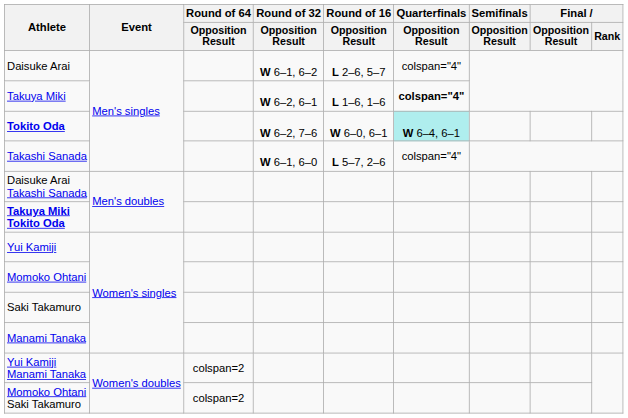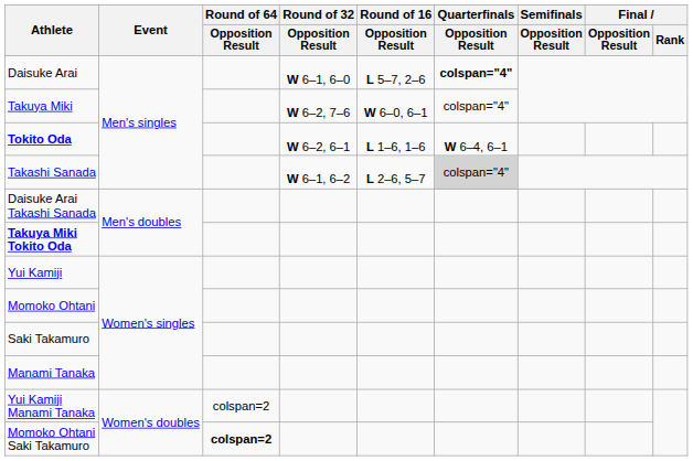Daisuke Arai | Round of 32 / Opposition Result: W 6–1, 6–2 -> W 6–1, 6–0
Daisuke Arai | Round of 16 / Opposition Result: L 2–6, 5–7 -> L 5–7, 2–6
Daisuke Arai | Quarterfinals / Opposition Result: normal -> bold
Takuya Miki | Round of 32 / Opposition Result: W 6–2, 6–1 -> W 6–2, 7–6
Takuya Miki | Round of 16 / Opposition Result: L 1–6, 1–6 -> W 6–0, 6–1
Takuya Miki | Quarterfinals / Opposition Result: bold -> normal
Tokito Oda | Round of 32 / Opposition Result: W 6–2, 7–6 -> W 6–2, 6–1
Tokito Oda | Round of 16 / Opposition Result: W 6–0, 6–1 -> L 1–6, 1–6
Tokito Oda | Quarterfinals / Opposition Result: paleturquoise background -> no background
Takashi Sanada | Round of 32 / Opposition Result: W 6–1, 6–0 -> W 6–1, 6–2
Takashi Sanada | Round of 16 / Opposition Result: L 5–7, 2–6 -> L 2–6, 5–7
Takashi Sanada | Quarterfinals / Opposition Result: no background -> lightgrey background
Momoko Ohtani Saki Takamuro | Round of 64 / Opposition Result: normal -> bold
